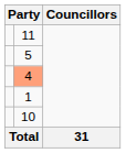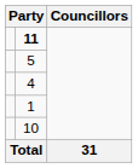11 | column 2: normal -> bold
4 | column 2: lightsalmon background -> no background
